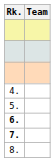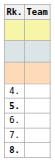row 6 | Rk.: normal -> bold
row 7 | Rk.: bold -> normal
row 8 | Rk.: bold -> normal
row 9 | Rk.: normal -> bold
